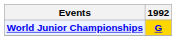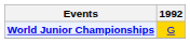World Junior Championships | 1992: bold -> normal
